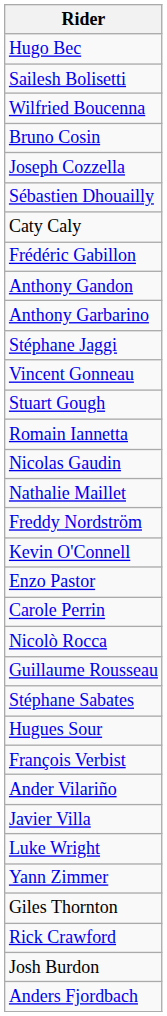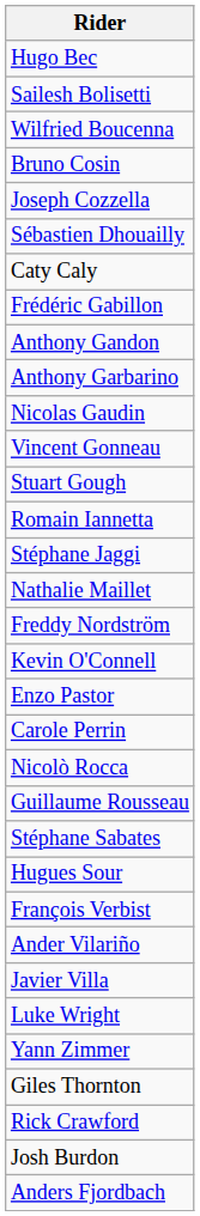row 12 | column 1: Stéphane Jaggi -> Nicolas Gaudin
row 16 | column 1: Nicolas Gaudin -> Stéphane Jaggi
